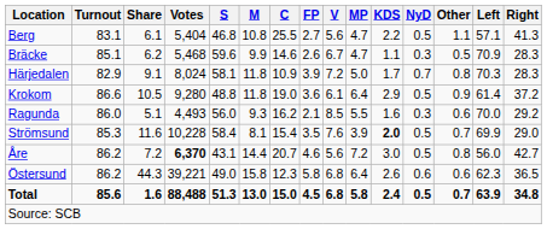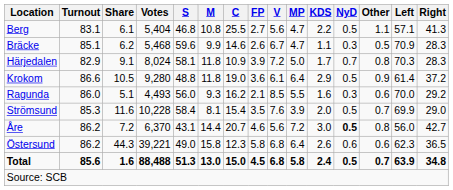Strömsund | KDS: bold -> normal
Åre | Votes: bold -> normal
Åre | NyD: normal -> bold
